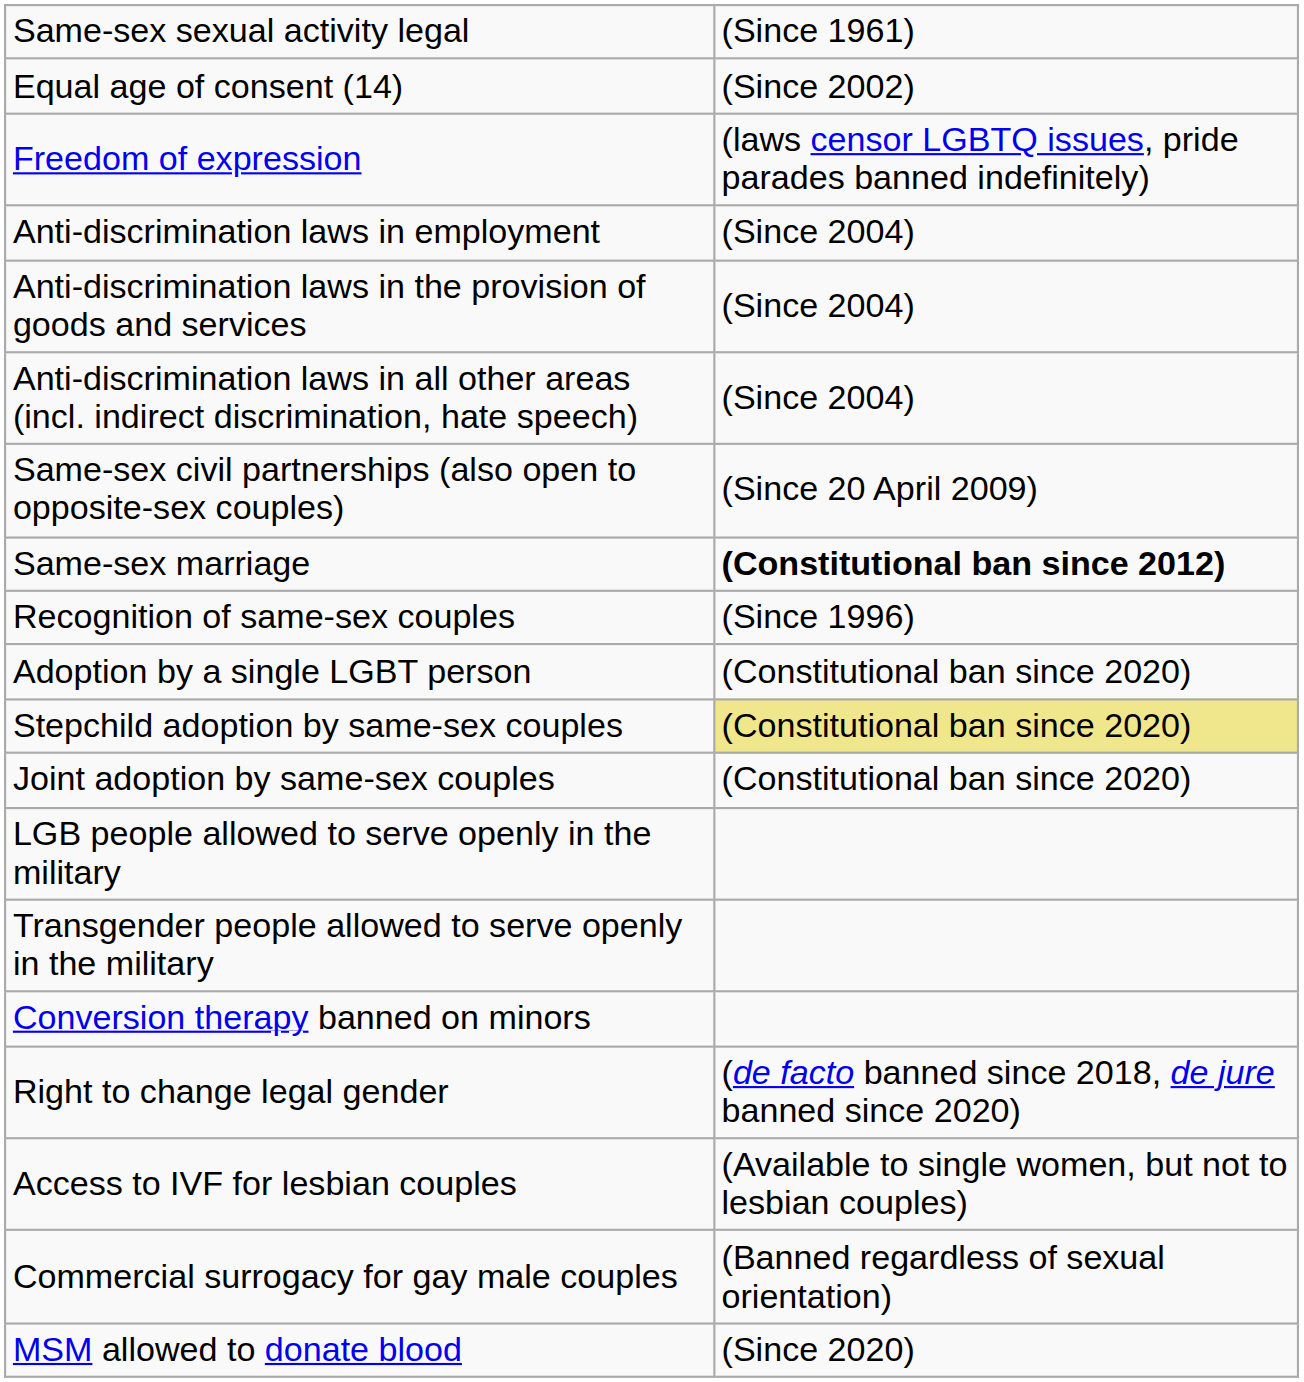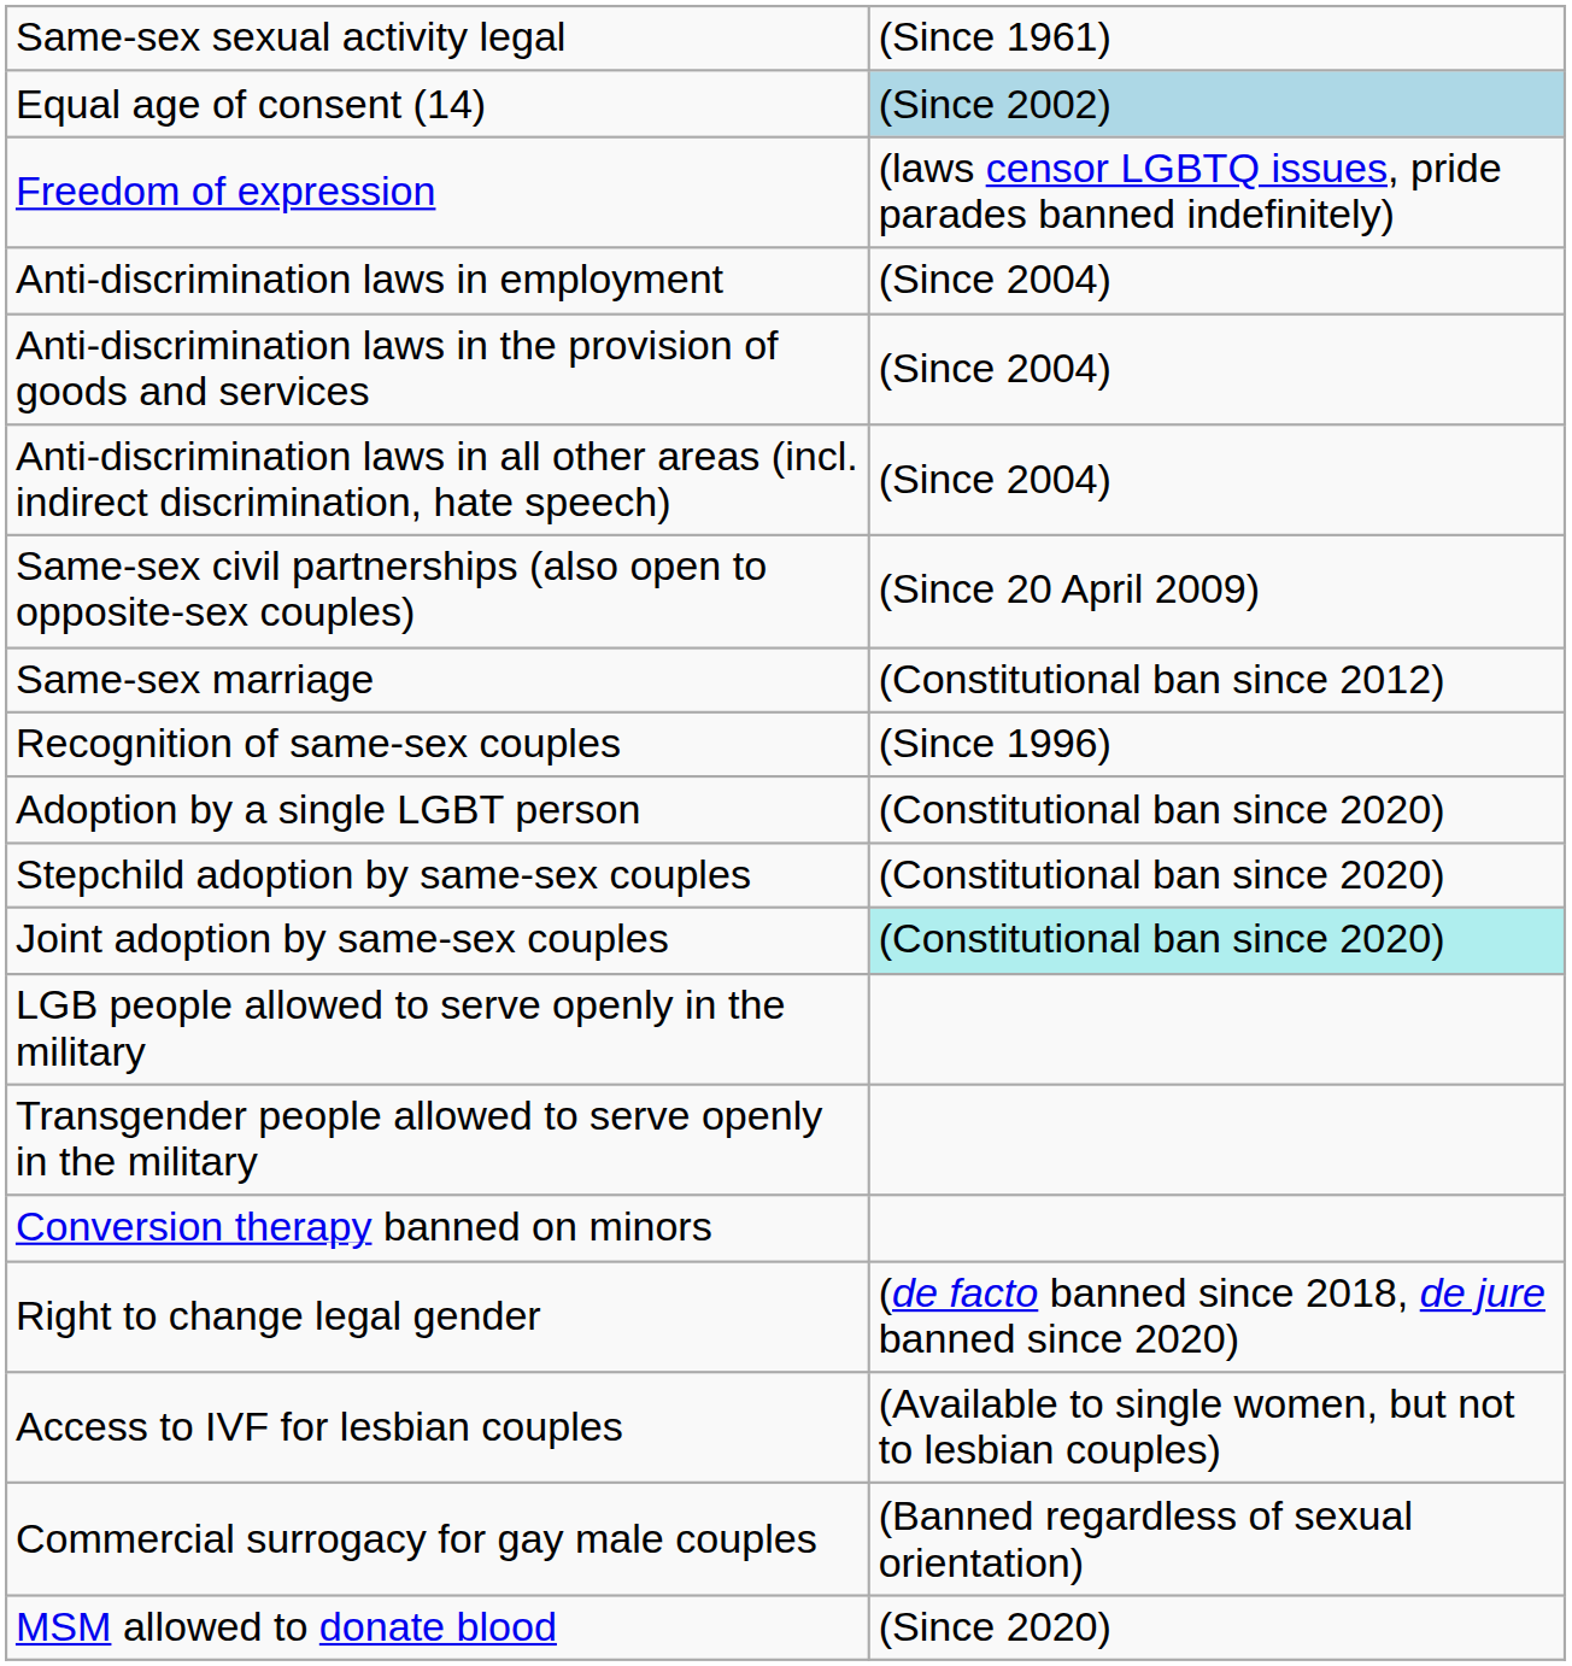Equal age of consent (14) | column 2: no background -> lightblue background
Same-sex marriage | column 2: bold -> normal
Stepchild adoption by same-sex couples | column 2: khaki background -> no background
Joint adoption by same-sex couples | column 2: no background -> paleturquoise background
